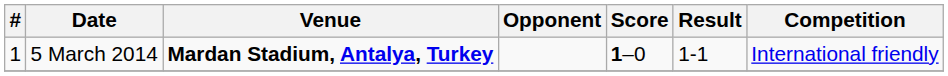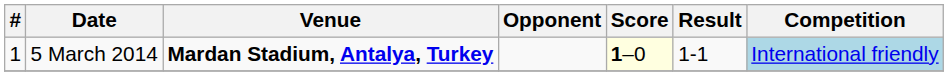5 March 2014 | Score: no background -> lightyellow background
5 March 2014 | Competition: no background -> lightblue background
